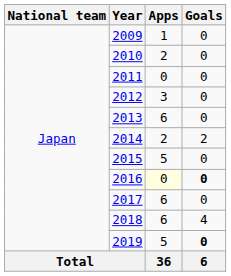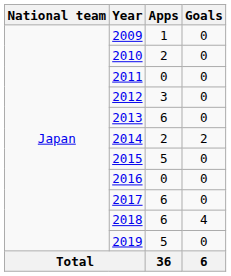2016 | Apps: lightyellow background -> no background
2016 | Goals: bold -> normal
2019 | Goals: bold -> normal
